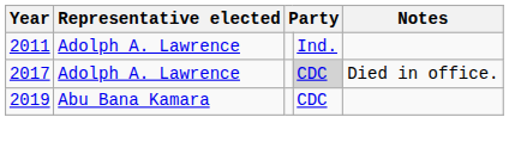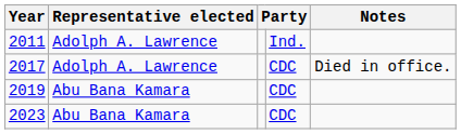2017 | column 4: lightgrey background -> no background
+ row: 2023 | Abu Bana Kamara | CDC
